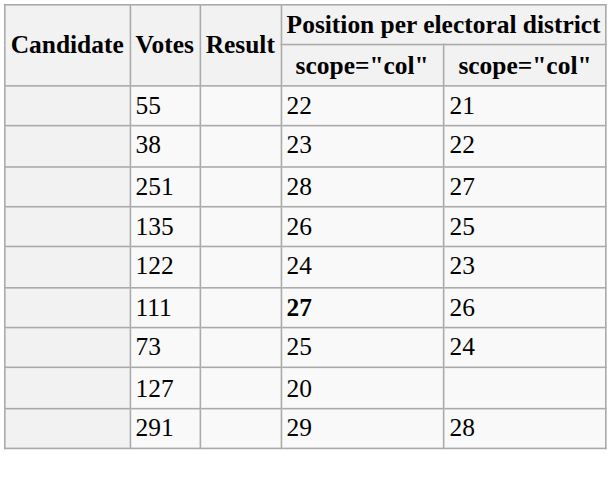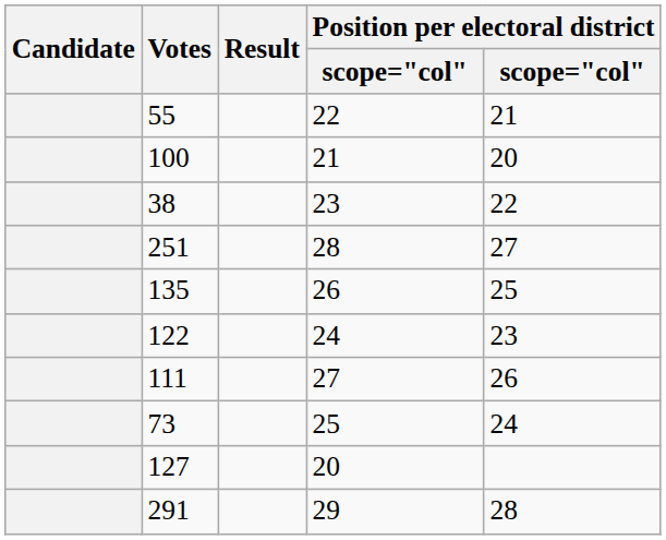+ row: 100 | 21 | 20
111 | column 4: bold -> normal
